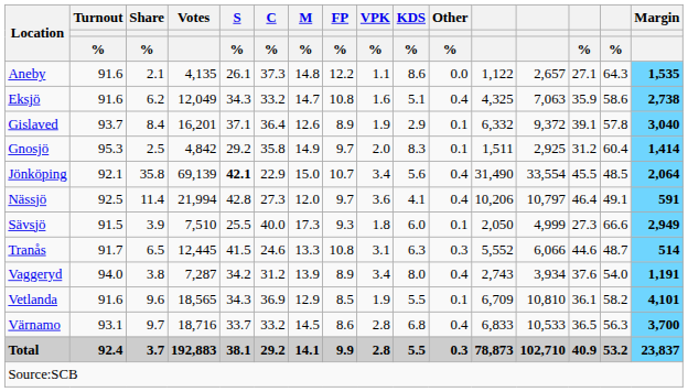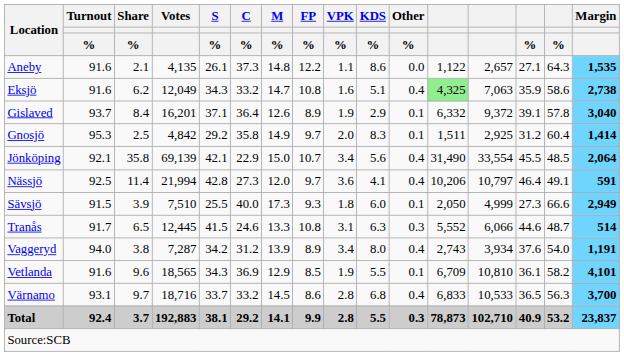Eksjö | column 12: no background -> lightgreen background
Jönköping | S / %: bold -> normal
